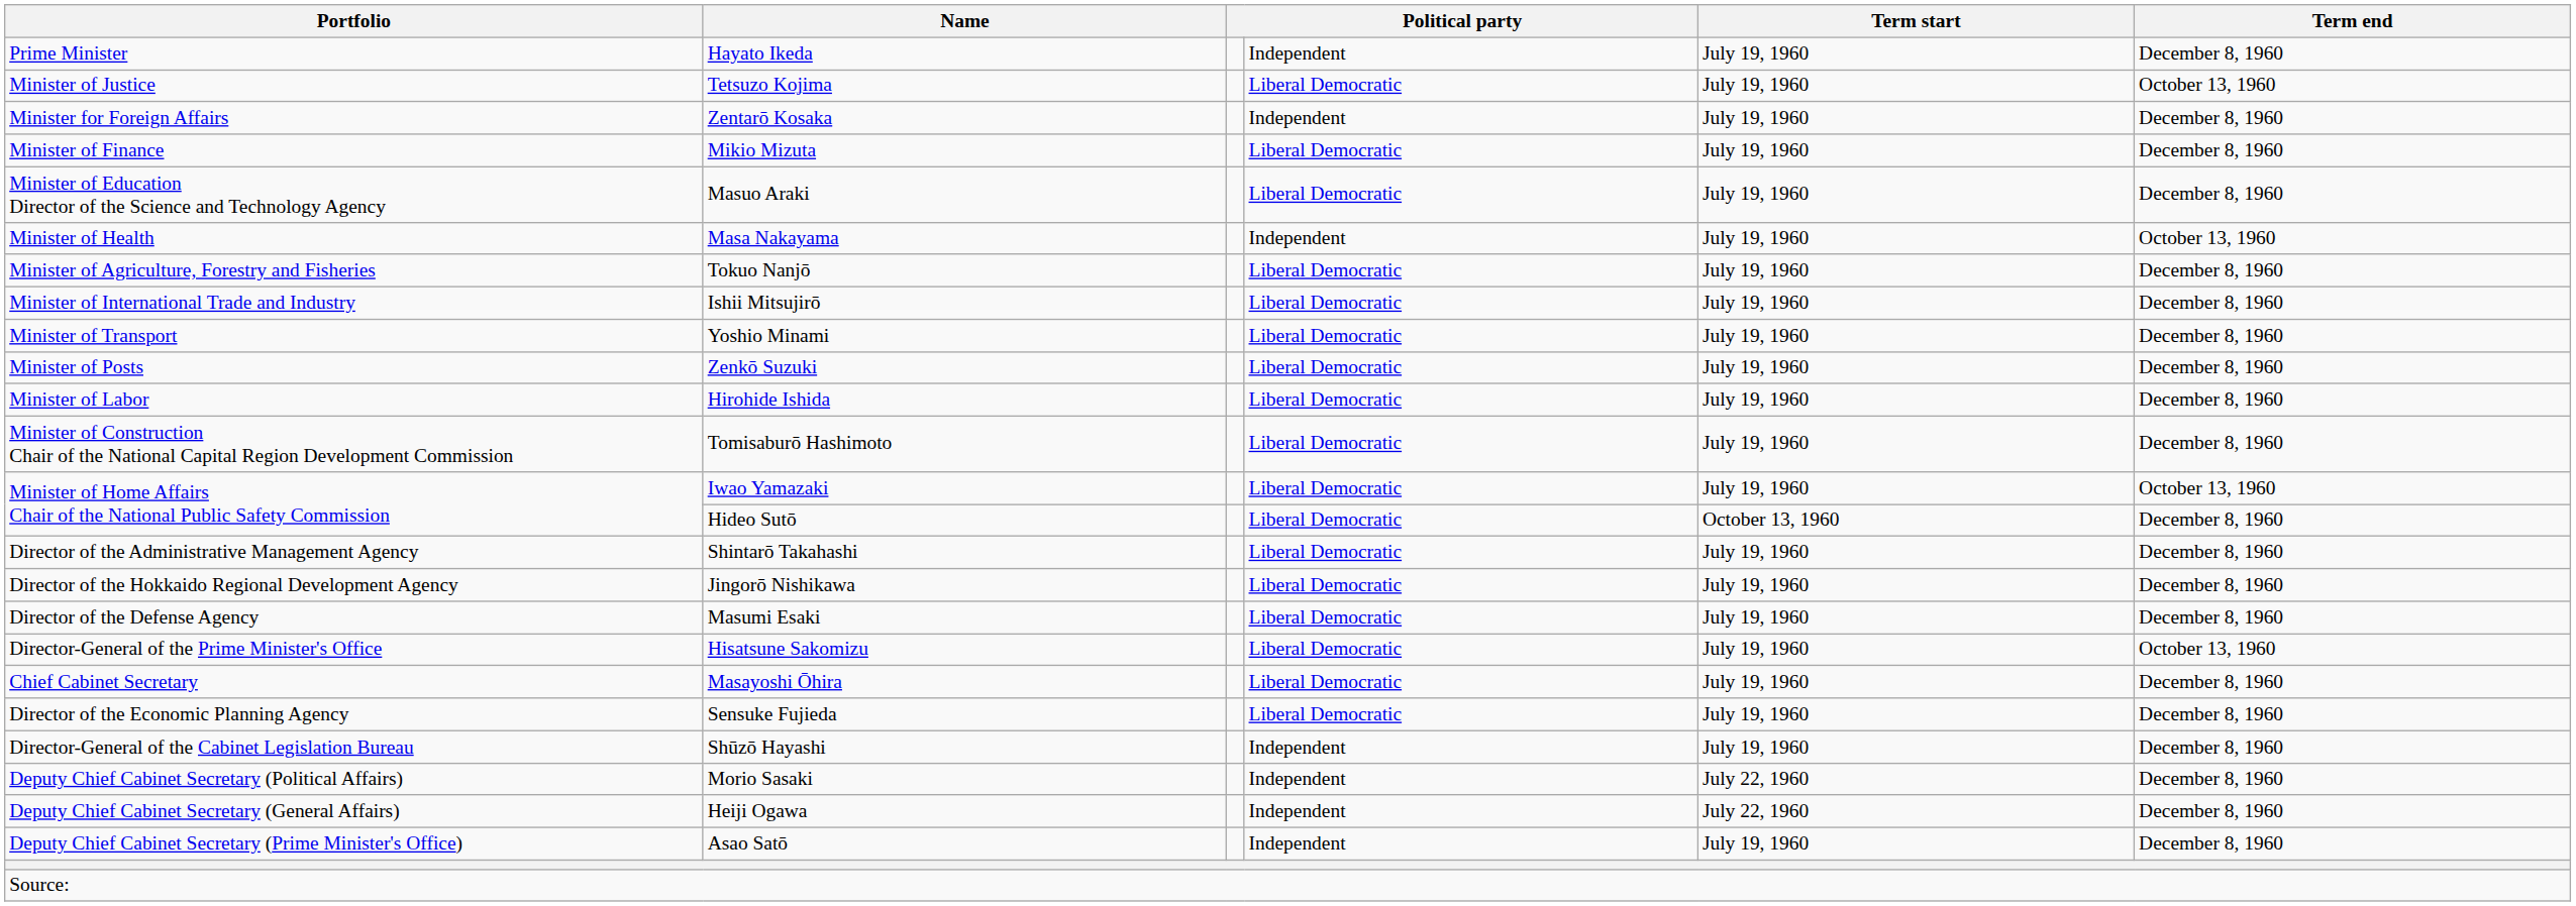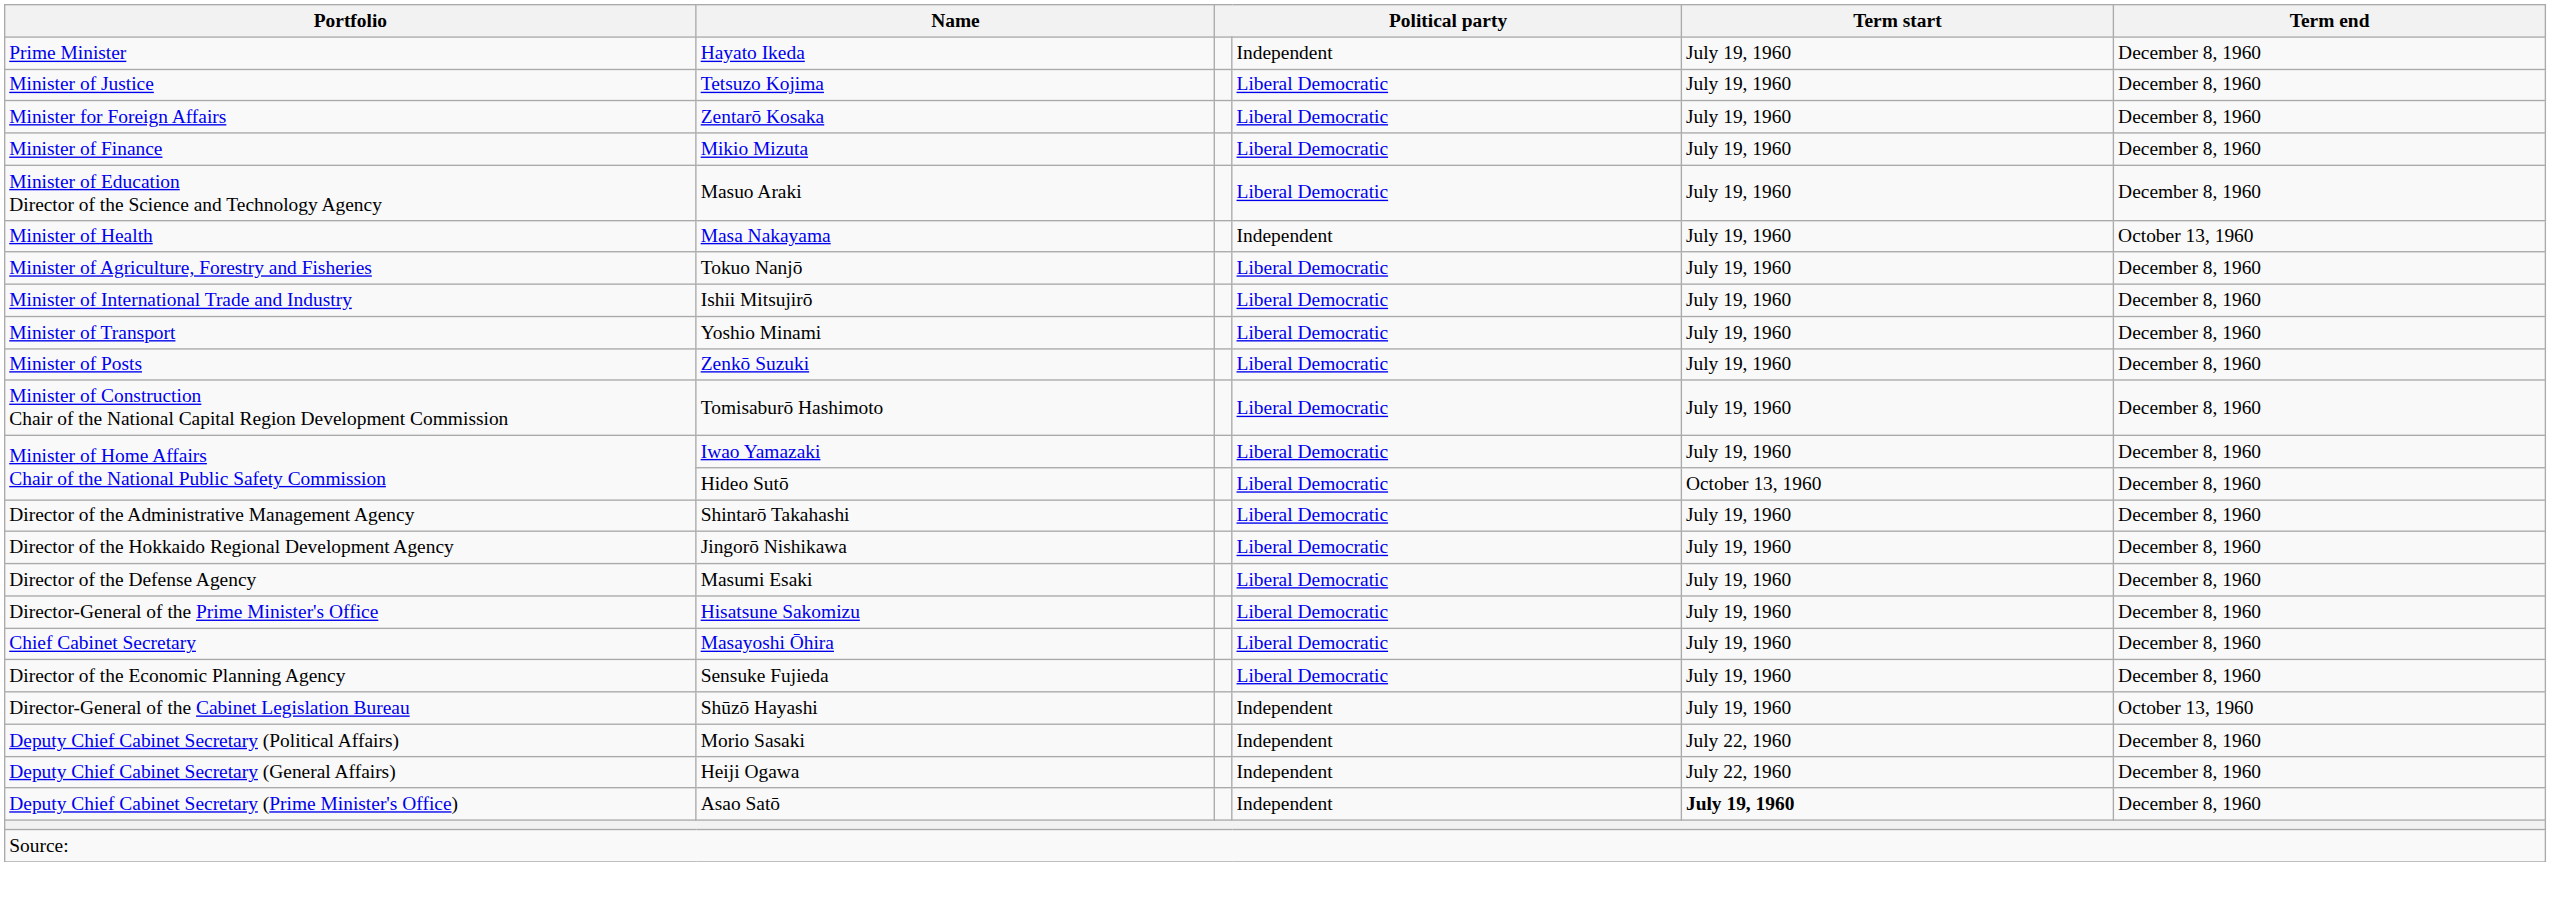Tetsuzo Kojima | Term end: October 13, 1960 -> December 8, 1960
Zentarō Kosaka | column 4: Independent -> Liberal Democratic
- row: Minister of Labor | Hirohide Ishida | Liberal Democratic | July 19, 1960 | December 8, 1960
Iwao Yamazaki | Term end: October 13, 1960 -> December 8, 1960
Hisatsune Sakomizu | Term end: October 13, 1960 -> December 8, 1960
Shūzō Hayashi | Term end: December 8, 1960 -> October 13, 1960
Asao Satō | Term start: normal -> bold
